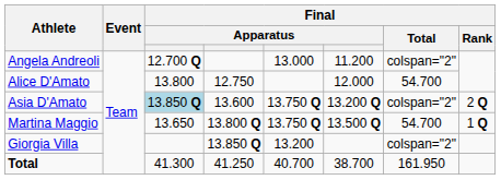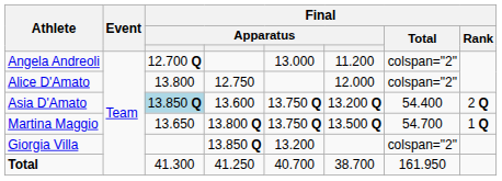Alice D'Amato | Final / Total: 54.700 -> colspan="2"
Asia D'Amato | Final / Total: colspan="2" -> 54.400
